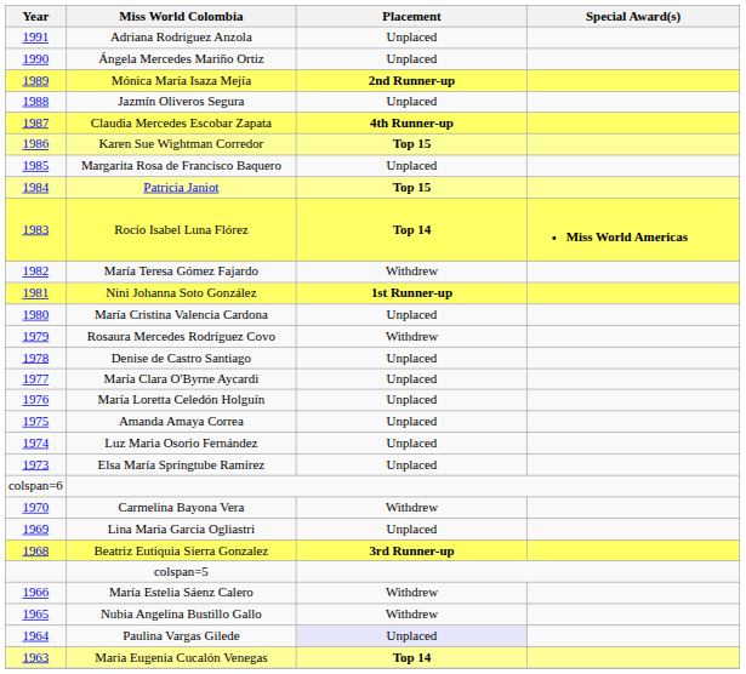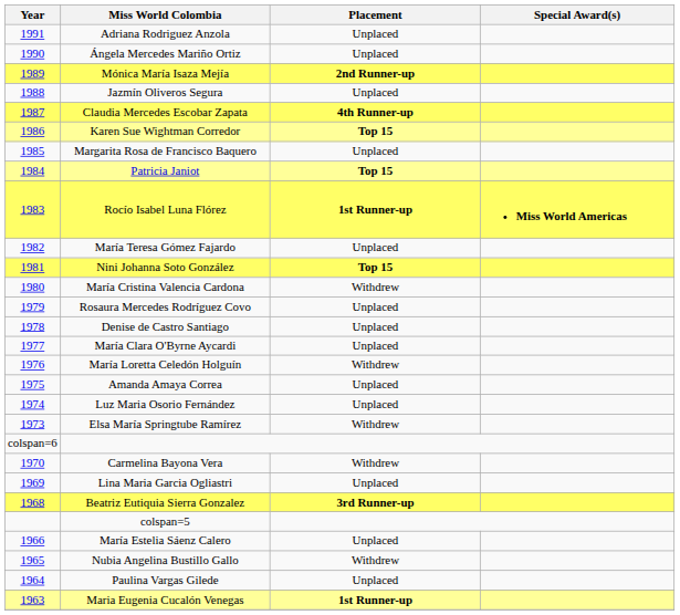Rocío Isabel Luna Flórez | Placement: Top 14 -> 1st Runner-up
María Teresa Gómez Fajardo | Placement: Withdrew -> Unplaced
Nini Johanna Soto González | Placement: 1st Runner-up -> Top 15
María Cristina Valencia Cardona | Placement: Unplaced -> Withdrew
Rosaura Mercedes Rodríguez Covo | Placement: Withdrew -> Unplaced
María Loretta Celedón Holguín | Placement: Unplaced -> Withdrew
Elsa María Springtube Ramírez | Placement: Unplaced -> Withdrew
María Estelia Sáenz Calero | Placement: Withdrew -> Unplaced
Paulina Vargas Gilede | Placement: lavender background -> no background
Maria Eugenia Cucalón Venegas | Placement: Top 14 -> 1st Runner-up
